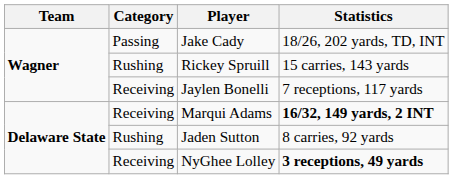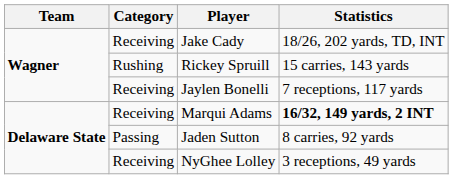Jake Cady | Category: Passing -> Receiving
Jaden Sutton | Category: Rushing -> Passing
NyGhee Lolley | Statistics: bold -> normal
